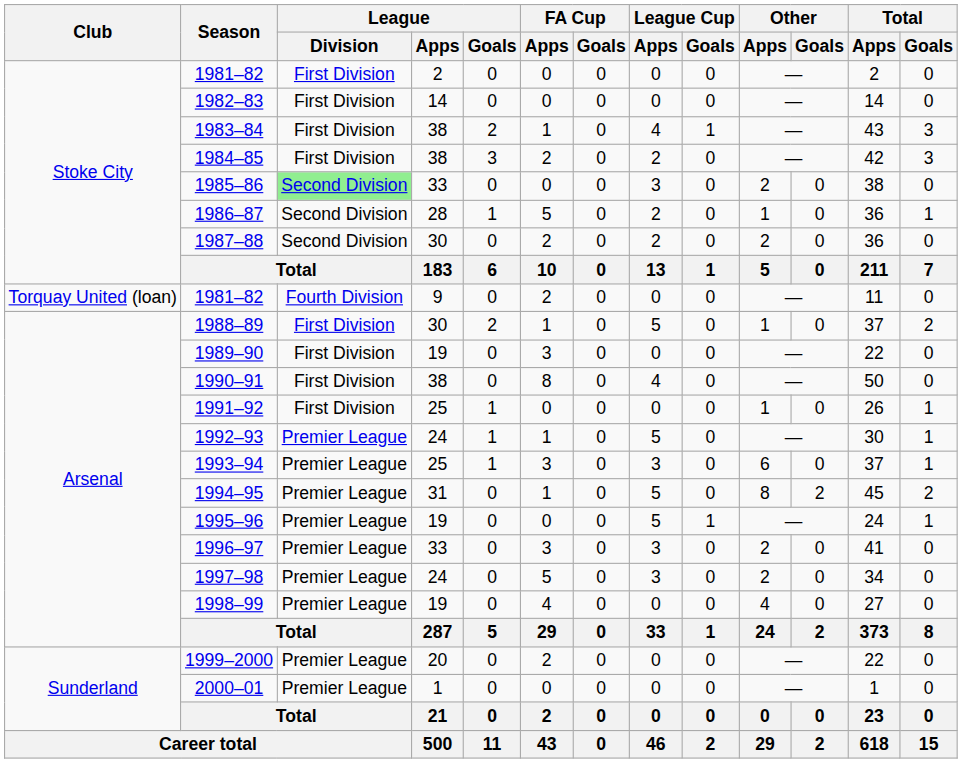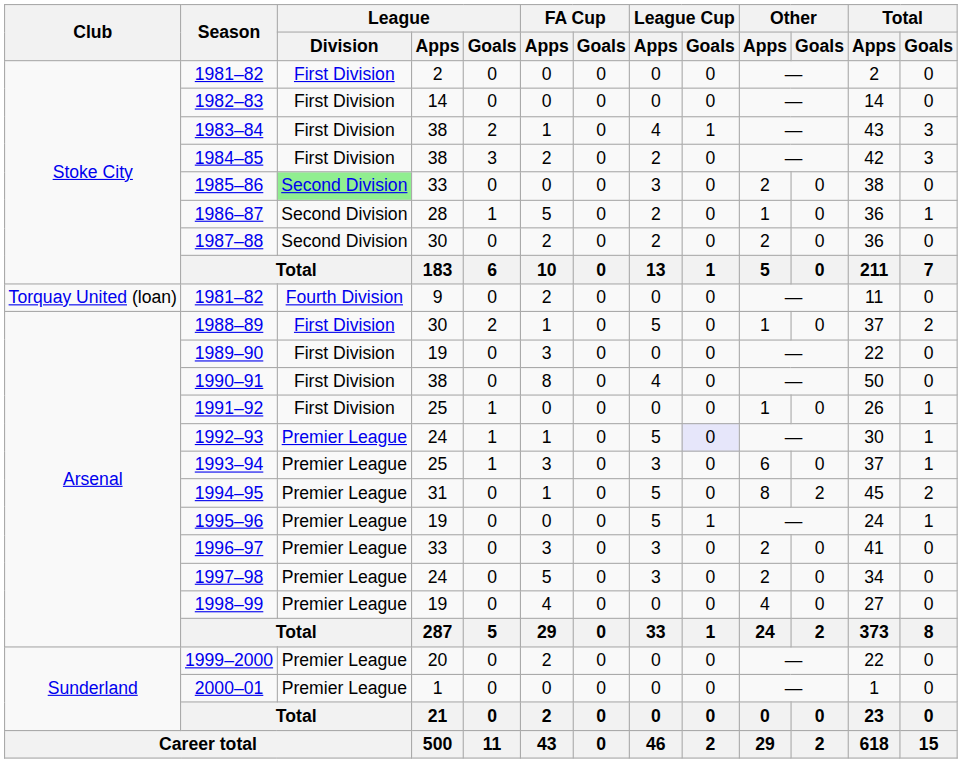1992–93 | League Cup / Goals: no background -> lavender background
